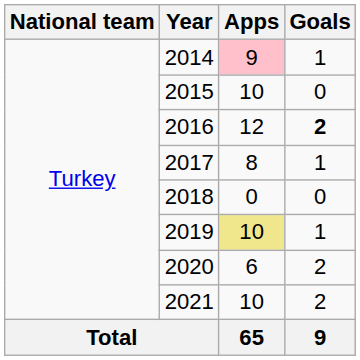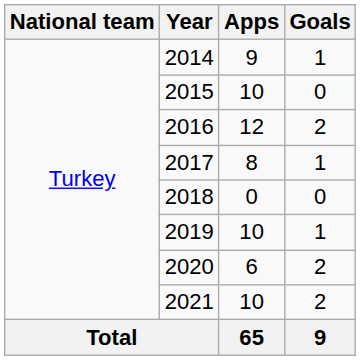2014 | Apps: pink background -> no background
2016 | Goals: bold -> normal
2019 | Apps: khaki background -> no background
